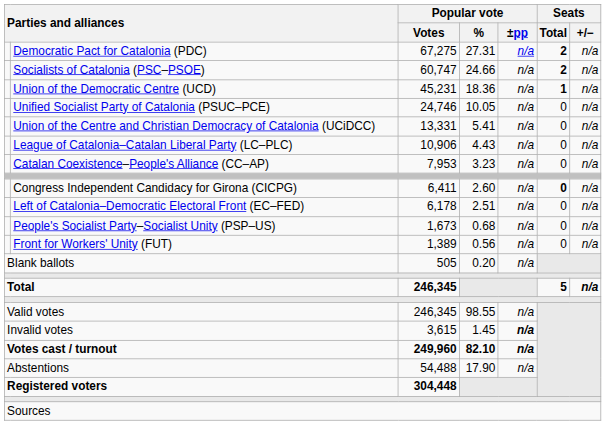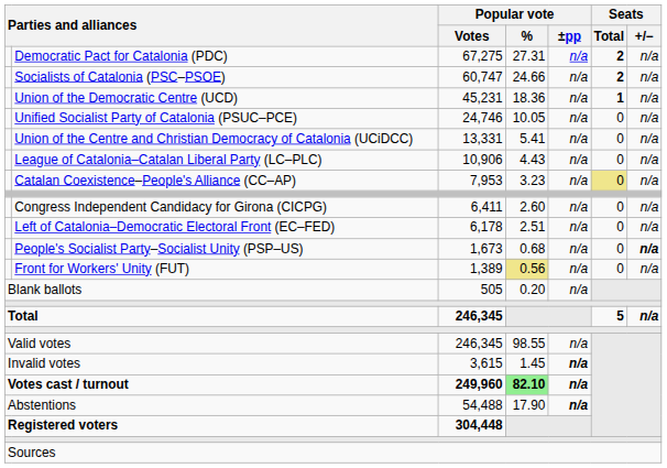Catalan Coexistence–People's Alliance (CC–AP) | Seats / Total: no background -> khaki background
Congress Independent Candidacy for Girona (CICPG) | Seats / Total: bold -> normal
People's Socialist Party–Socialist Unity (PSP–US) | Seats / +/−: normal -> bold
Front for Workers' Unity (FUT) | Popular vote / %: no background -> khaki background
Votes cast / turnout | Popular vote / %: no background -> lightgreen background
Abstentions | Popular vote / ±pp: normal -> bold
